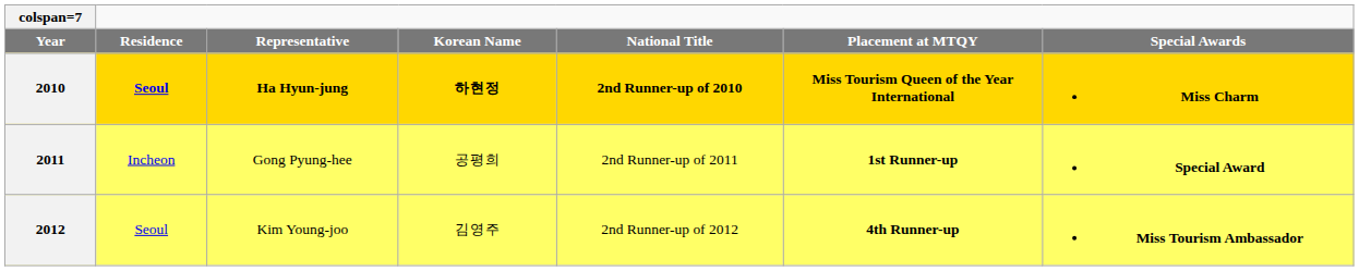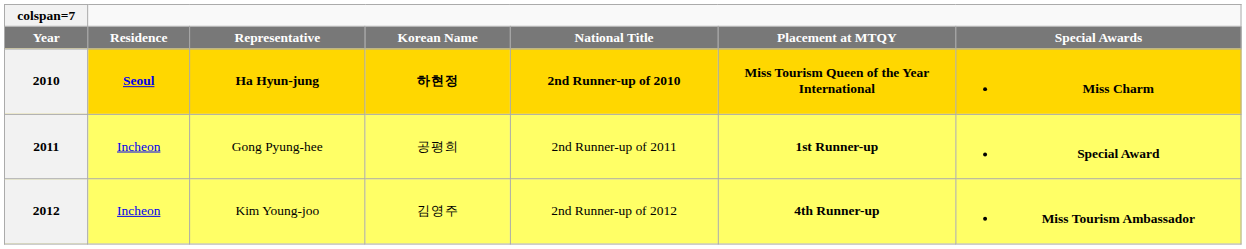2012 | Residence: Seoul -> Incheon
